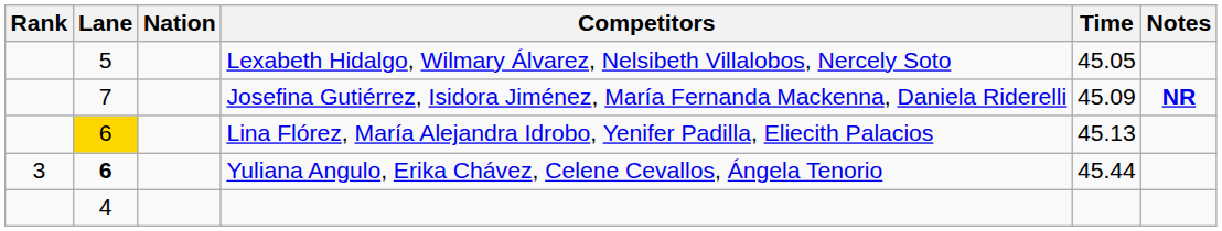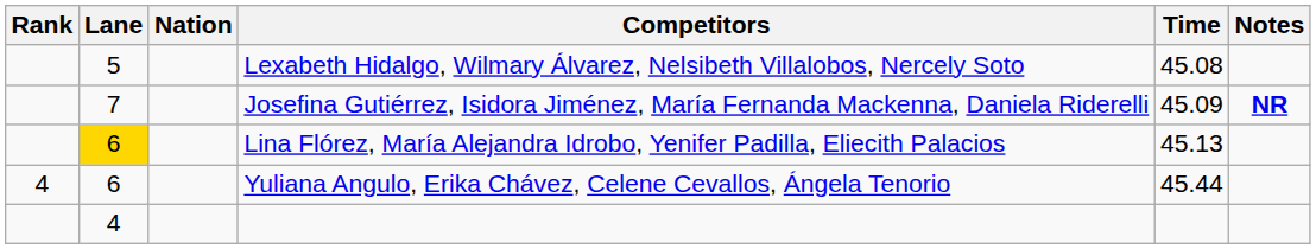row 2 | Time: 45.05 -> 45.08
row 5 | Rank: 3 -> 4
row 5 | Lane: bold -> normal
